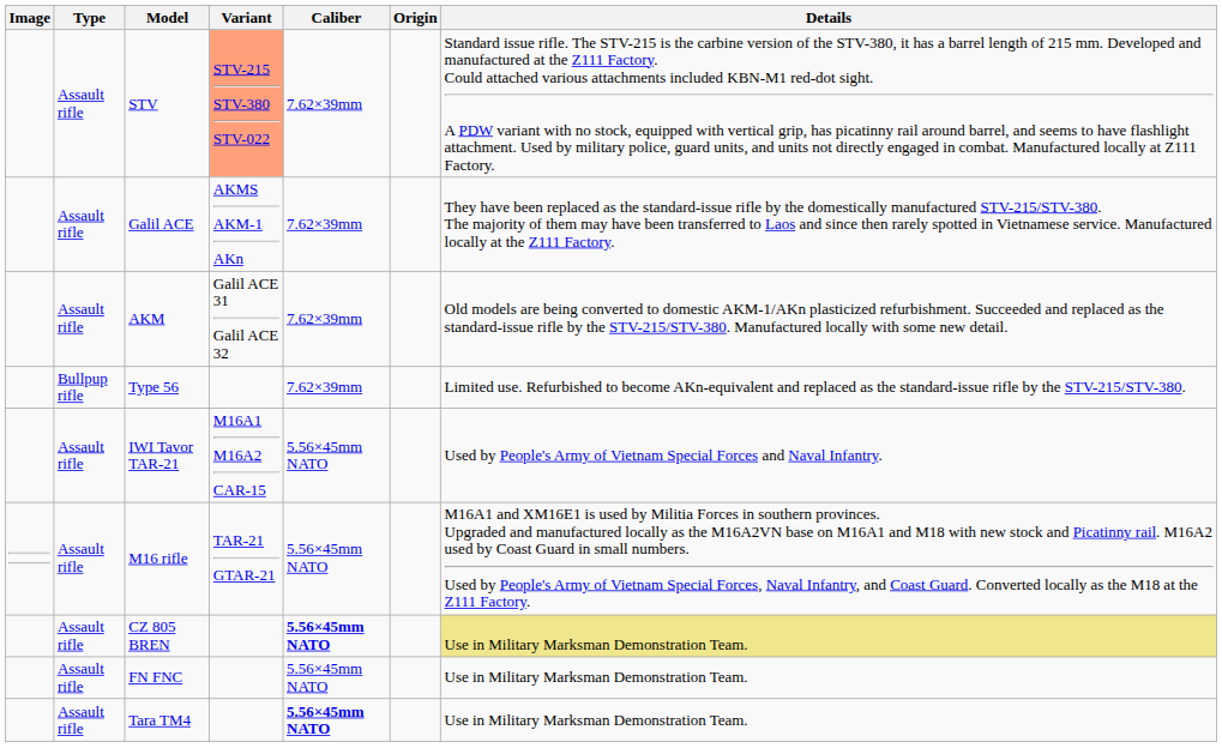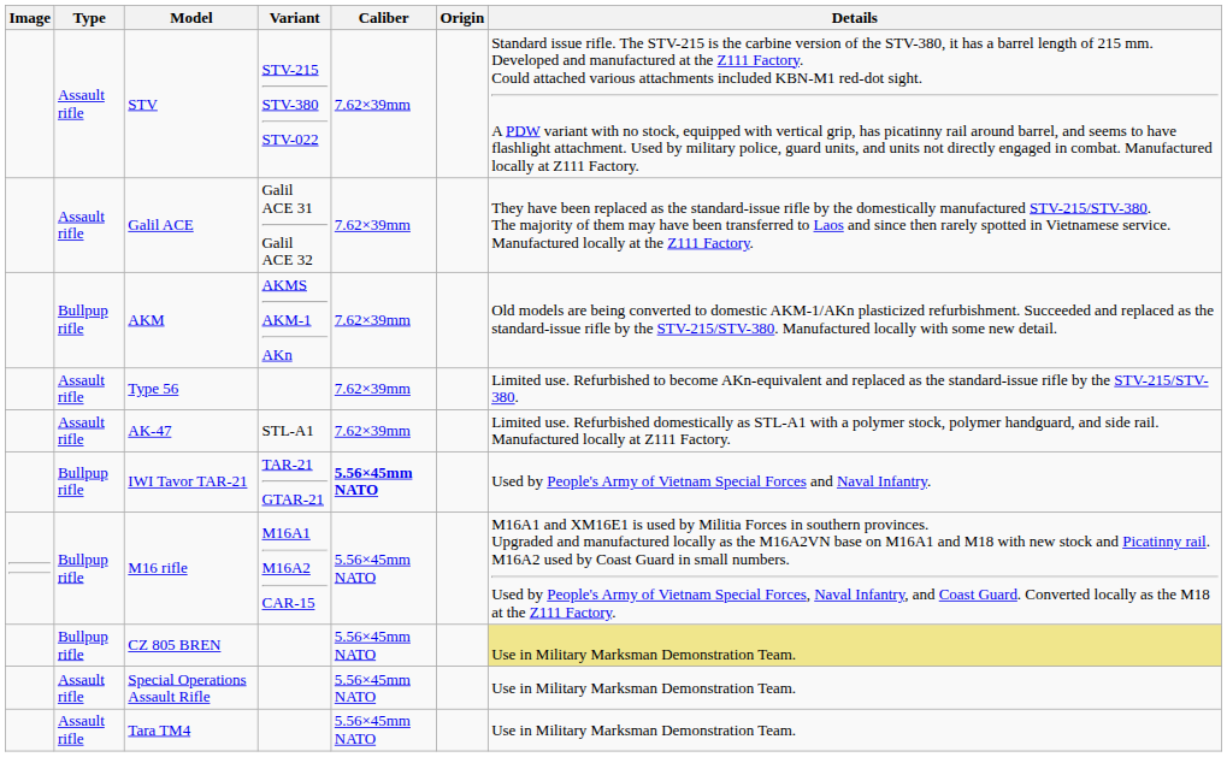STV | Variant: lightsalmon background -> no background
Galil ACE | Variant: AKMS AKM-1 AKn -> Galil ACE 31 Galil ACE 32
AKM | Type: Assault rifle -> Bullpup rifle
AKM | Variant: Galil ACE 31 Galil ACE 32 -> AKMS AKM-1 AKn
Type 56 | Type: Bullpup rifle -> Assault rifle
+ row: Assault rifle | AK-47 | STL-A1 | 7.62×39mm | Limited use. Refurbished domestically as STL-A1 with a polymer stock, polymer handguard, and side rail. Manufactured locally at Z111 Factory.
IWI Tavor TAR-21 | Type: Assault rifle -> Bullpup rifle
IWI Tavor TAR-21 | Variant: M16A1 M16A2 CAR-15 -> TAR-21 GTAR-21
IWI Tavor TAR-21 | Caliber: normal -> bold
M16 rifle | Type: Assault rifle -> Bullpup rifle
M16 rifle | Variant: TAR-21 GTAR-21 -> M16A1 M16A2 CAR-15
CZ 805 BREN | Type: Assault rifle -> Bullpup rifle
CZ 805 BREN | Caliber: bold -> normal
+ row: Assault rifle | Special Operations Assault Rifle | 5.56×45mm NATO | Use in Military Marksman Demonstration Team.
- row: Assault rifle | FN FNC | 5.56×45mm NATO | Use in Military Marksman Demonstration Team.
Tara TM4 | Caliber: bold -> normal
